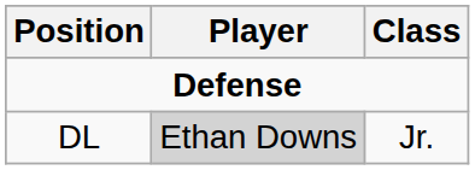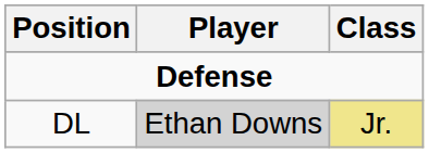DL | Class: no background -> khaki background
